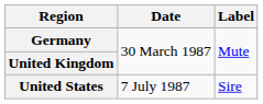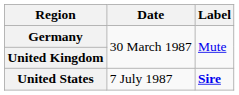United States | Label: normal -> bold
